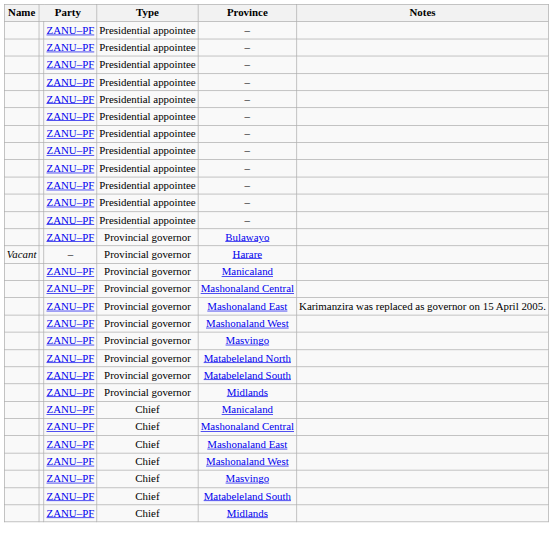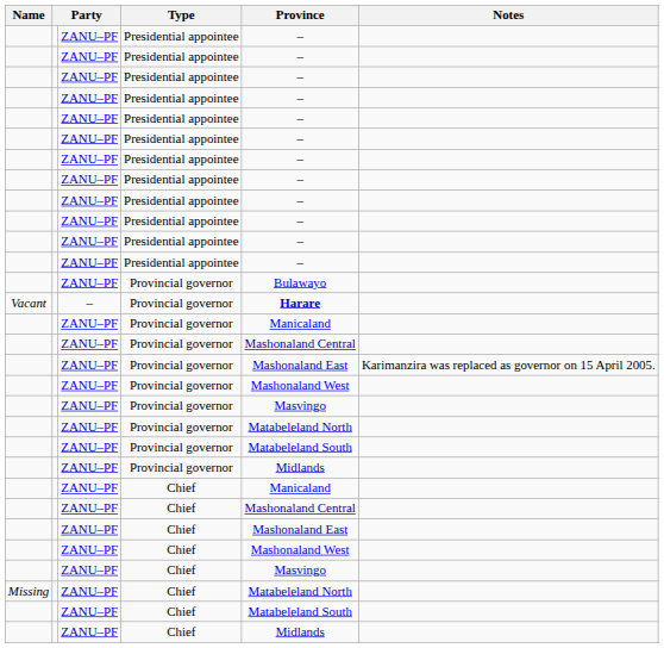Vacant | Province: normal -> bold
+ row: Missing | ZANU–PF | Chief | Matabeleland North
